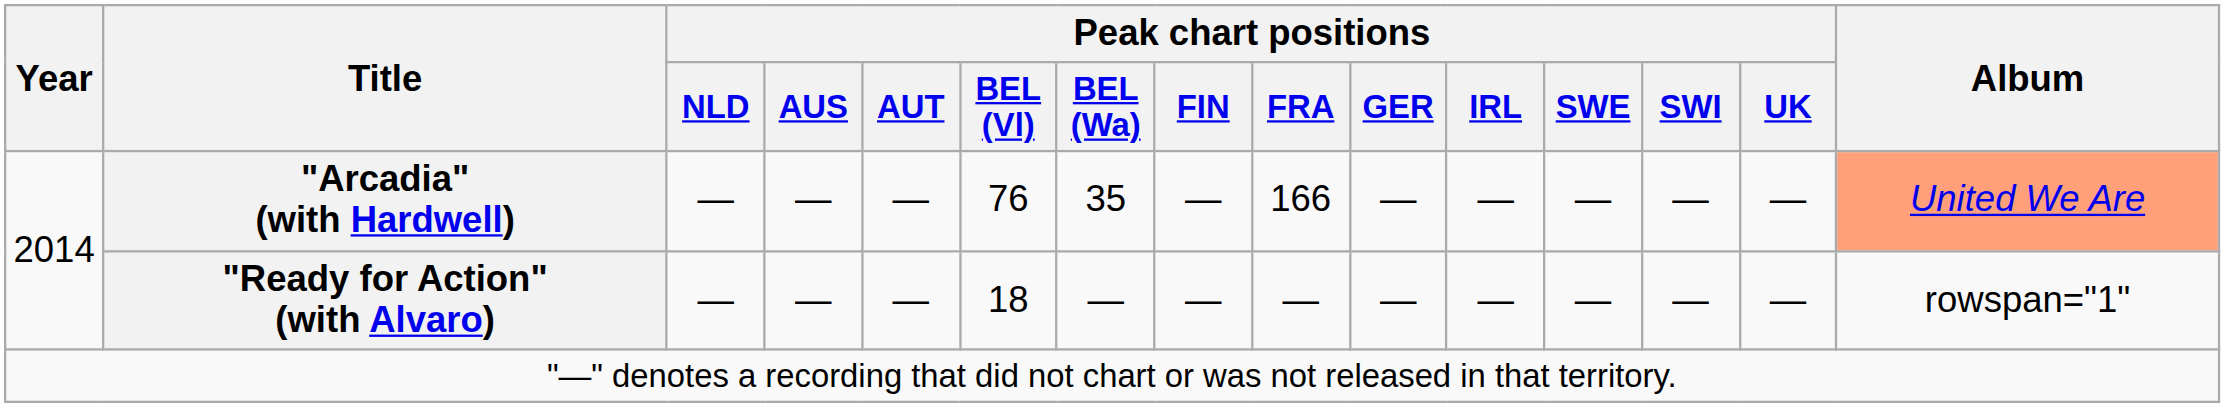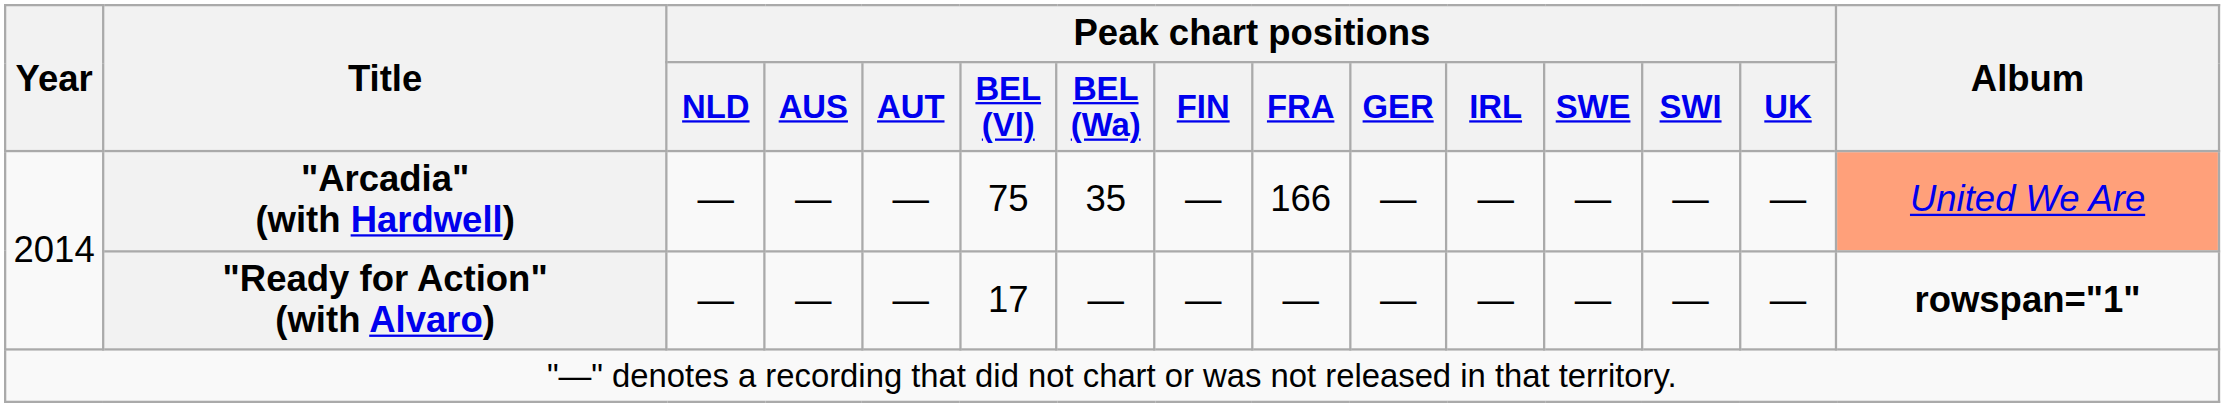"Arcadia" (with Hardwell) | Peak chart positions / BEL (Vl): 76 -> 75
"Ready for Action" (with Alvaro) | Peak chart positions / BEL (Vl): 18 -> 17
"Ready for Action" (with Alvaro) | Album: normal -> bold
